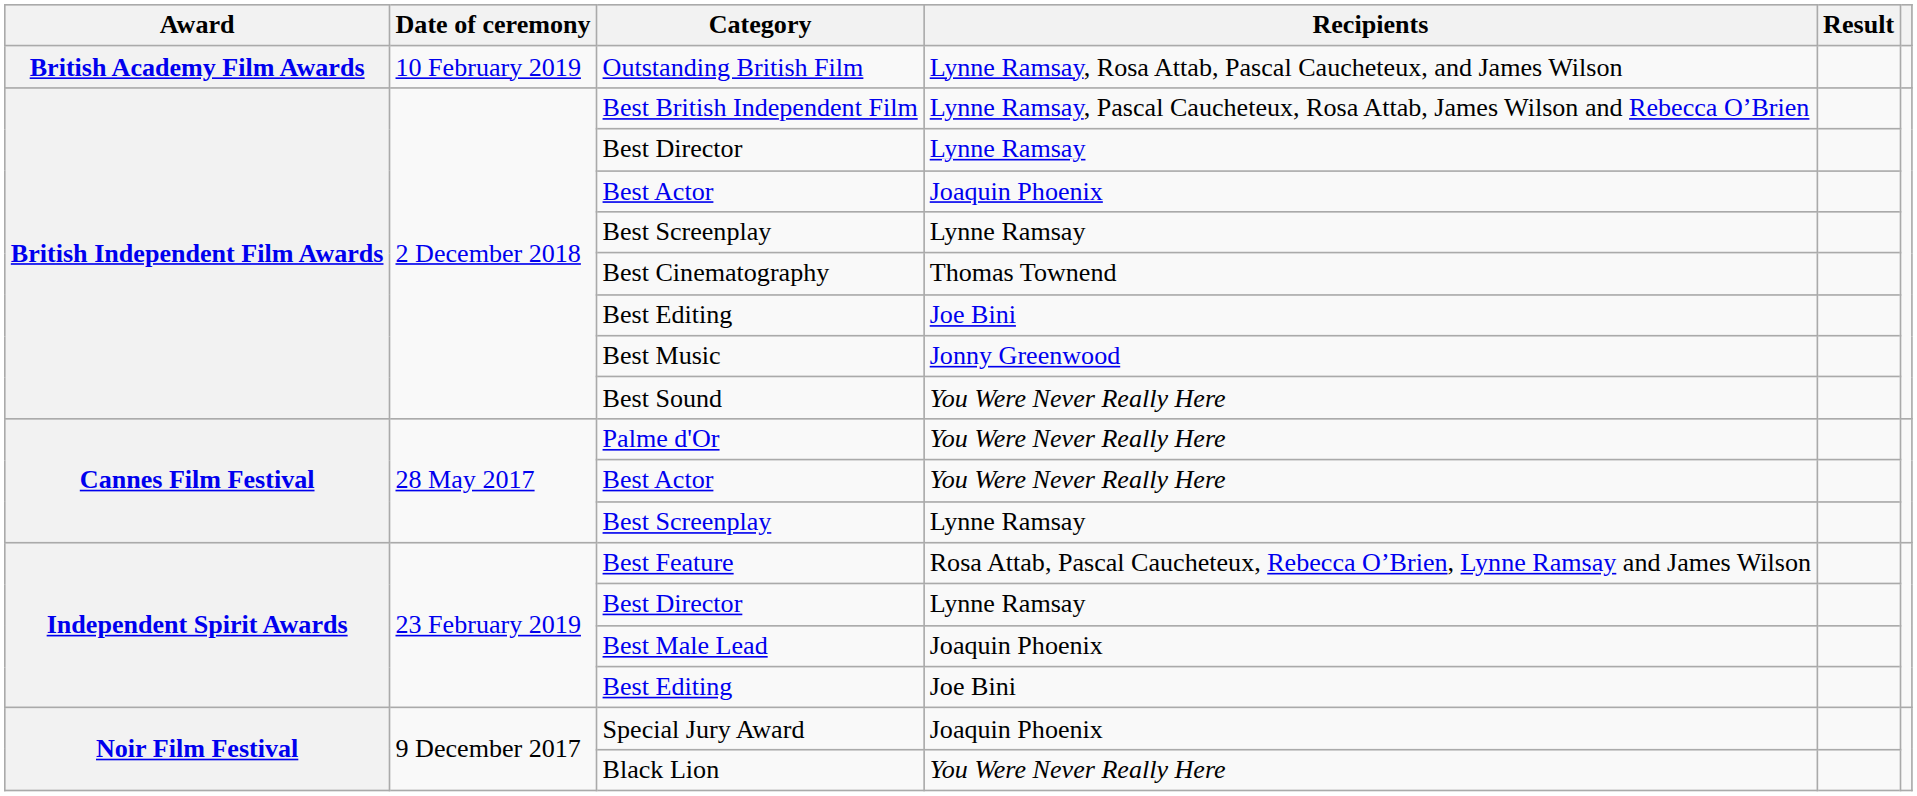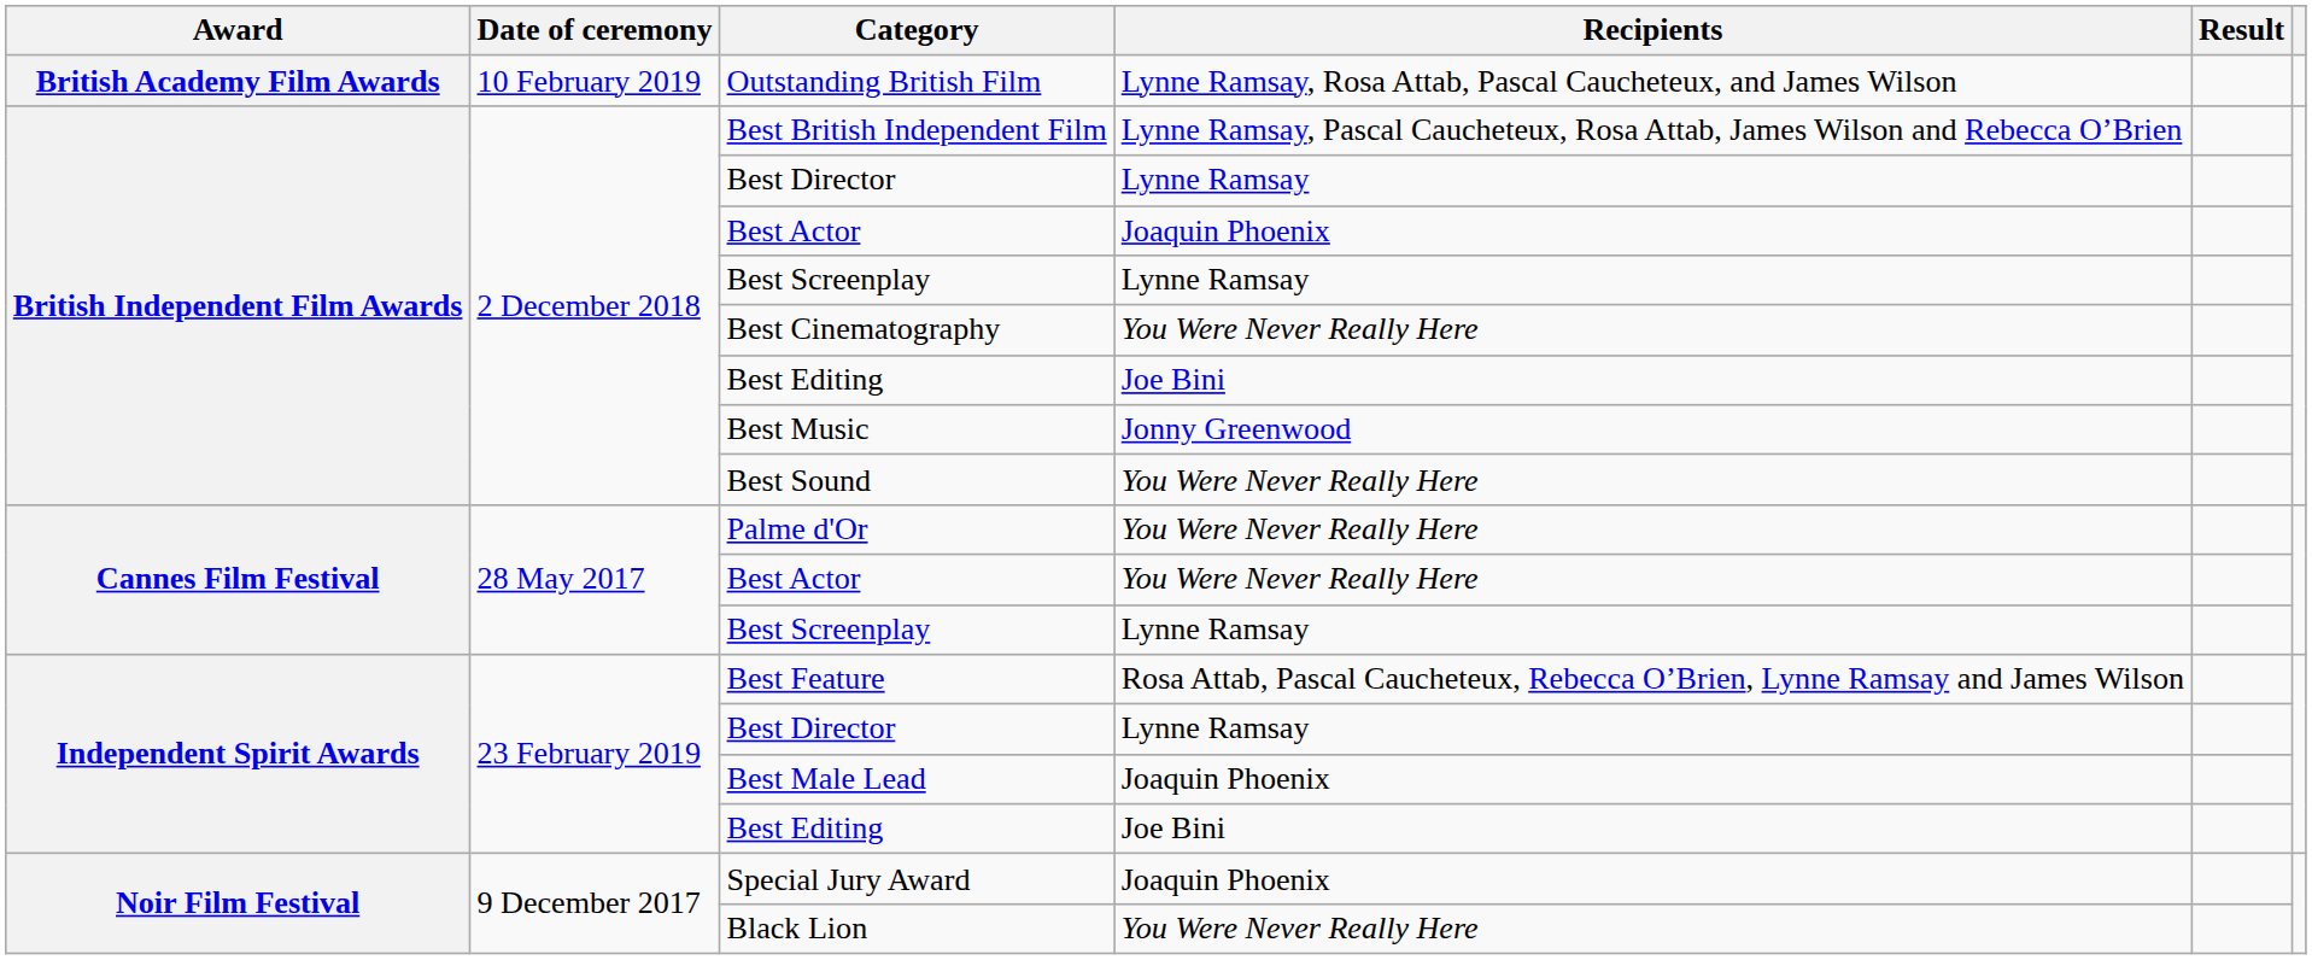Best Cinematography | Recipients: Thomas Townend -> You Were Never Really Here
